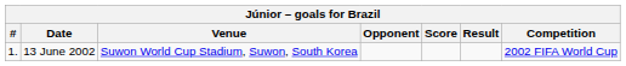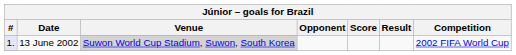13 June 2002 | #: no background -> lavender background
13 June 2002 | Venue: no background -> lightgrey background
